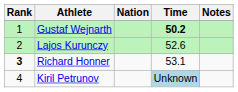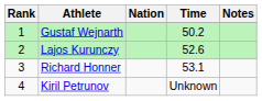Gustaf Wejnarth | Time: bold -> normal
Richard Honner | Rank: bold -> normal
Kiril Petrunov | Time: lightblue background -> no background
